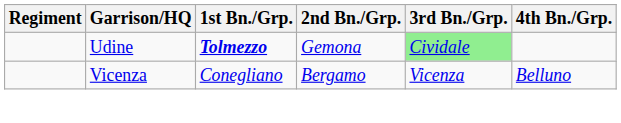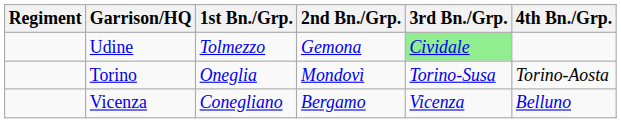Udine | 1st Bn./Grp.: bold -> normal
+ row: Torino | Oneglia | Mondovì | Torino-Susa | Torino-Aosta
